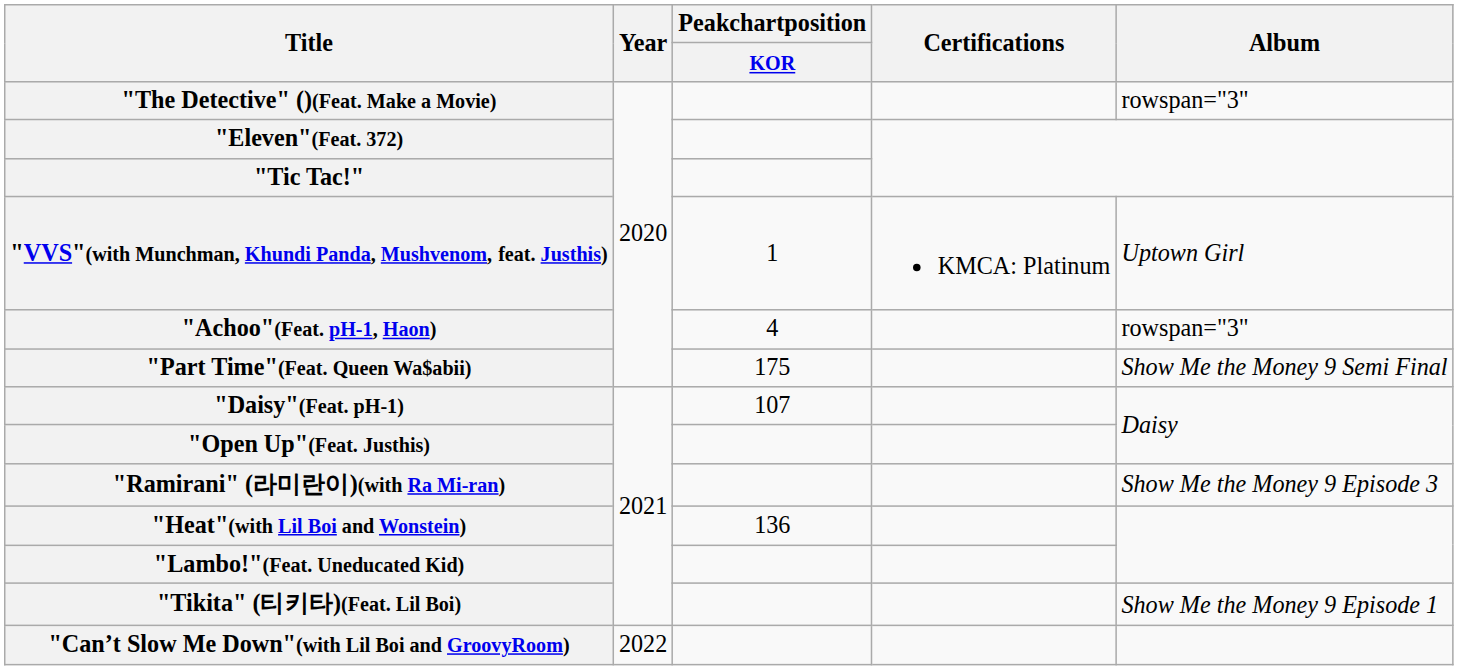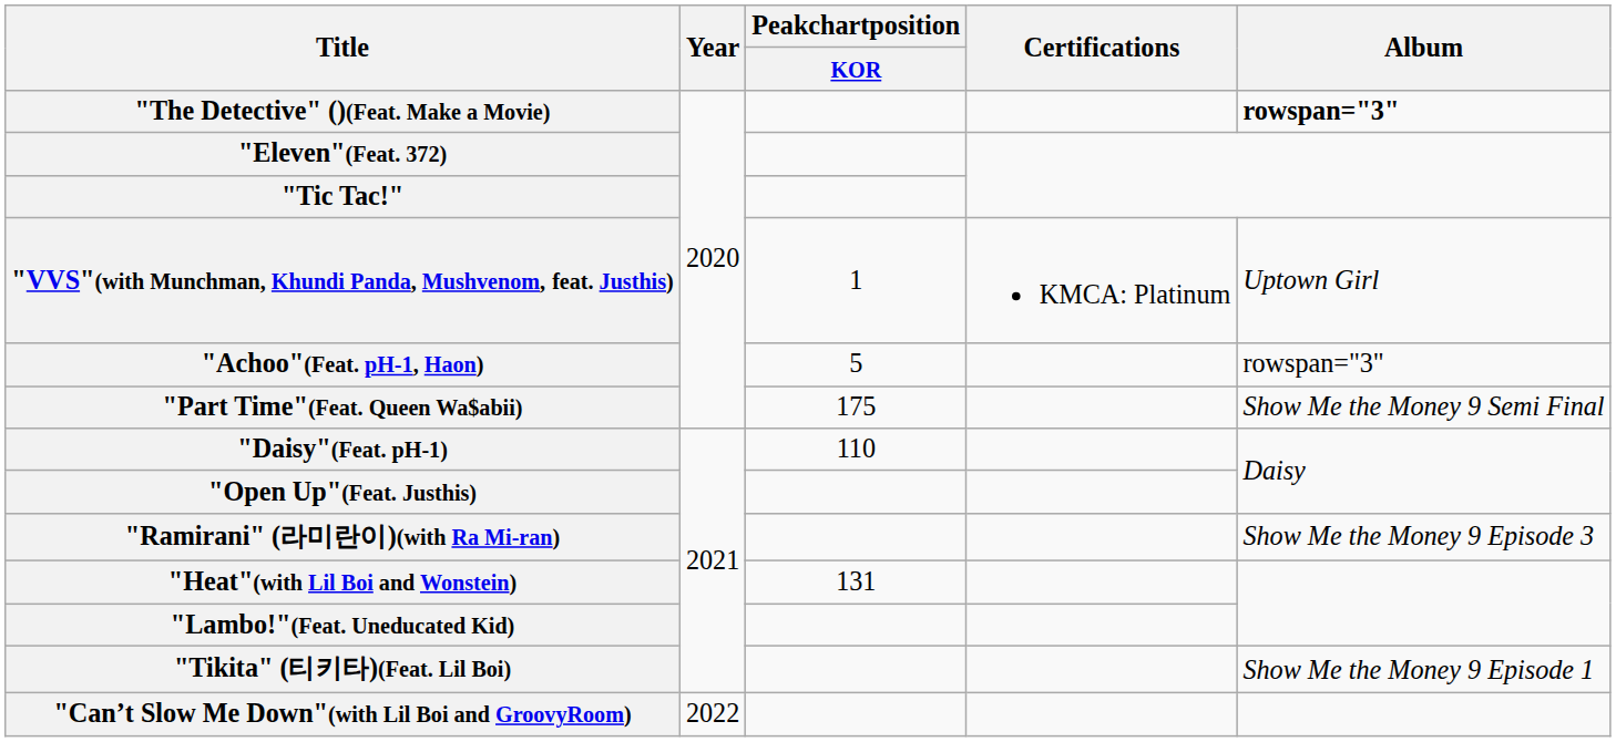"The Detective" ()(Feat. Make a Movie) | Album: normal -> bold
"Achoo"(Feat. pH-1, Haon) | Peakchartposition / KOR: 4 -> 5
"Daisy"(Feat. pH-1) | Peakchartposition / KOR: 107 -> 110
"Heat"(with Lil Boi and Wonstein) | Peakchartposition / KOR: 136 -> 131
